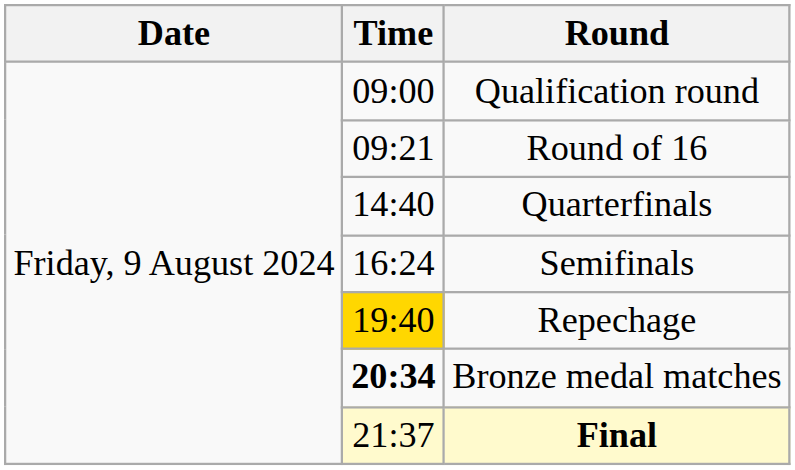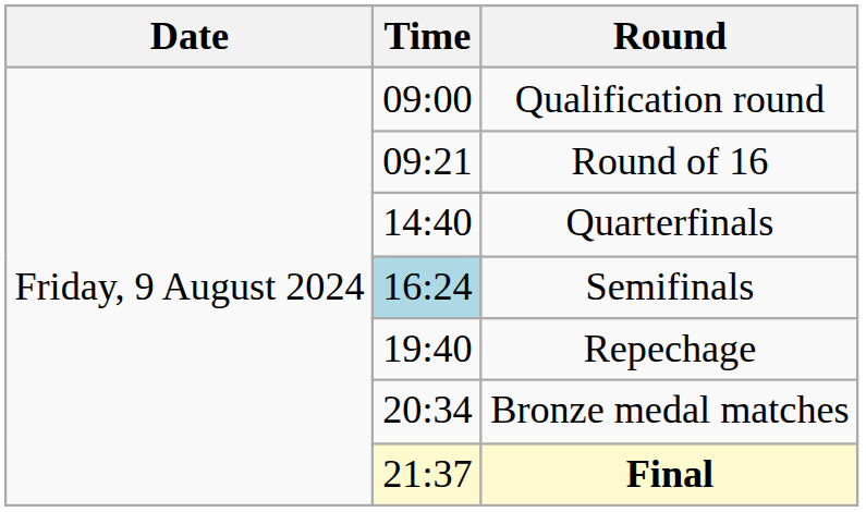Semifinals | Time: no background -> lightblue background
Repechage | Time: gold background -> no background
Bronze medal matches | Time: bold -> normal
